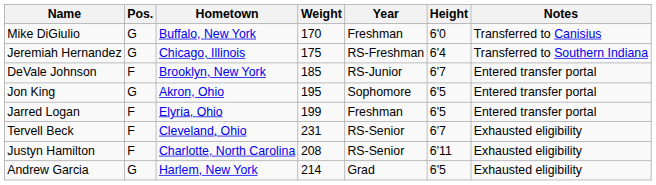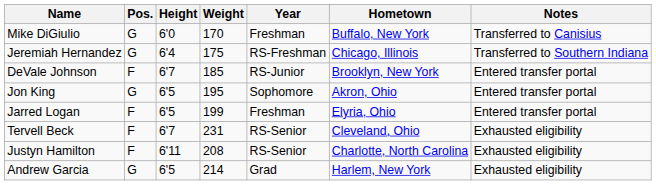columns swapped: Height <-> Hometown
